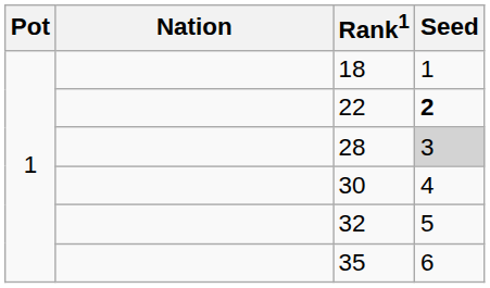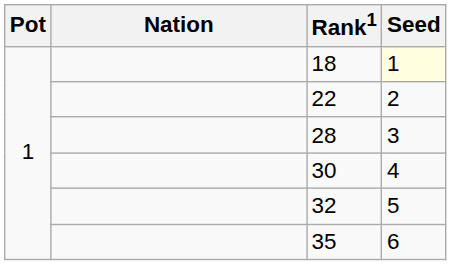18 | Seed: no background -> lightyellow background
22 | Seed: bold -> normal
28 | Seed: lightgrey background -> no background
